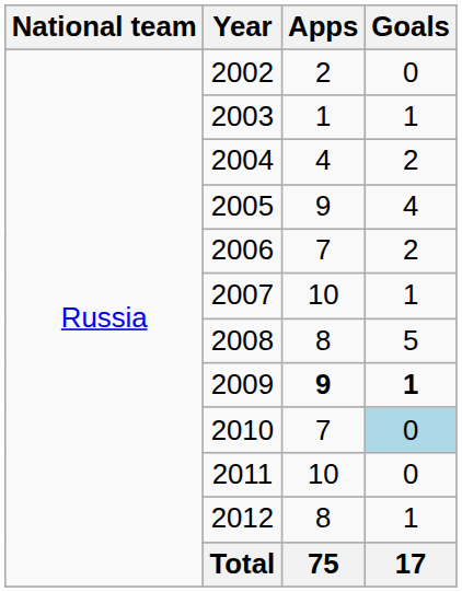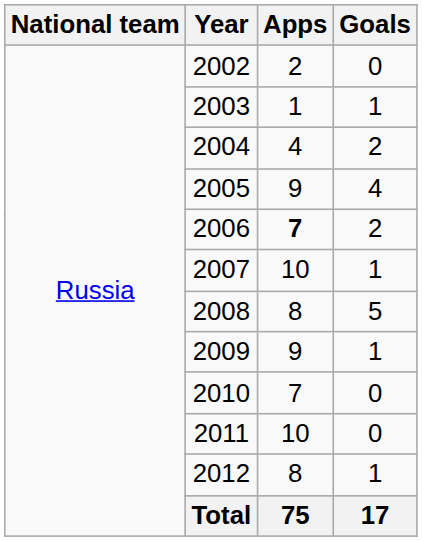2006 | Apps: normal -> bold
2009 | Apps: bold -> normal
2009 | Goals: bold -> normal
2010 | Goals: lightblue background -> no background
